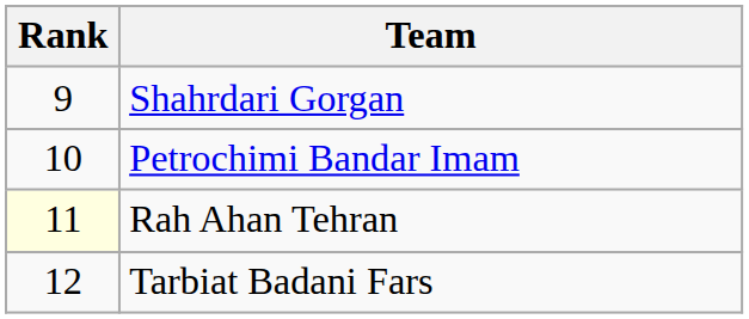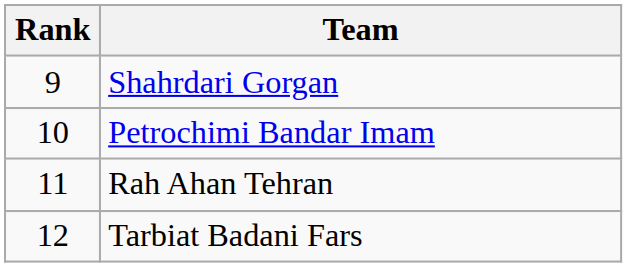Rah Ahan Tehran | Rank: lightyellow background -> no background
